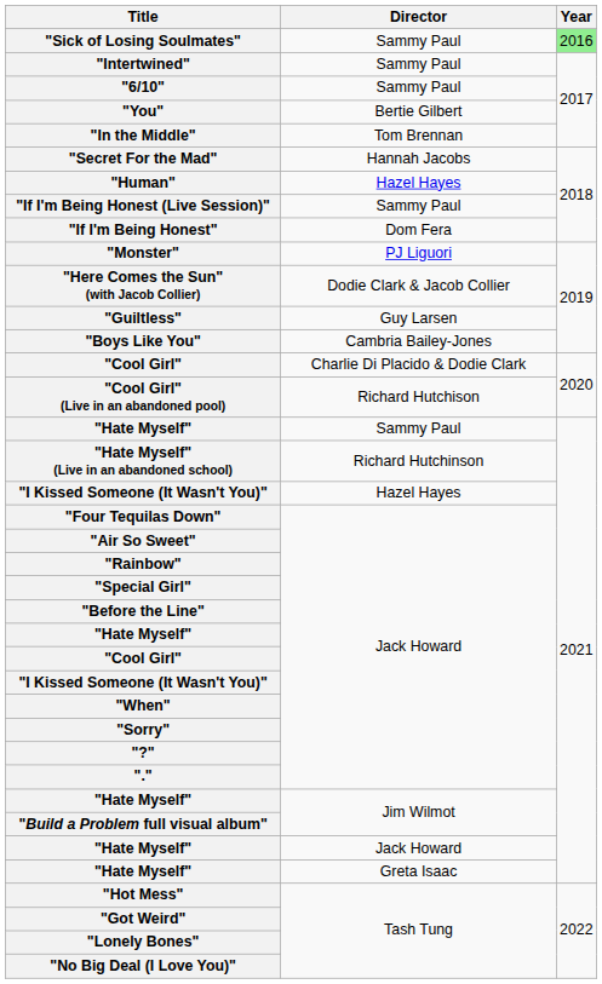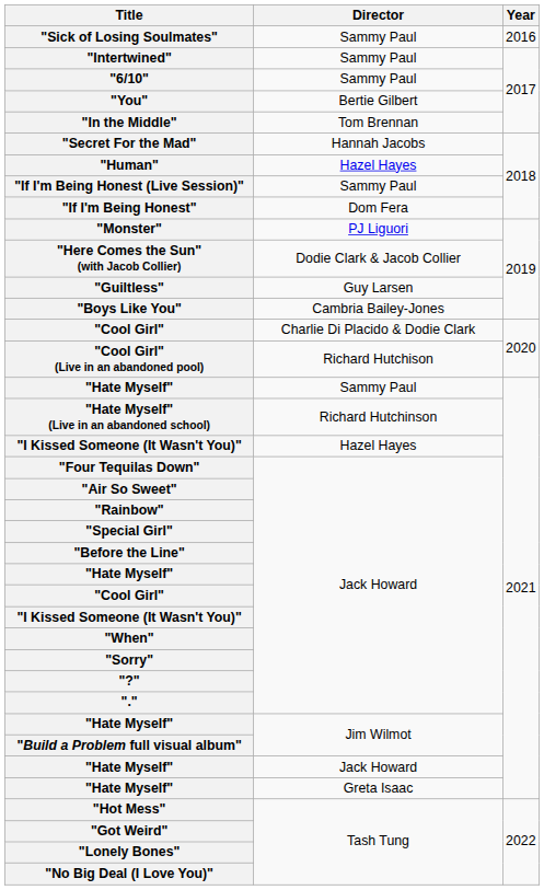"Sick of Losing Soulmates" | Year: lightgreen background -> no background
